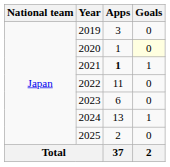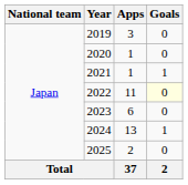2020 | Goals: lightyellow background -> no background
2021 | Apps: bold -> normal
2022 | Goals: no background -> lightyellow background
